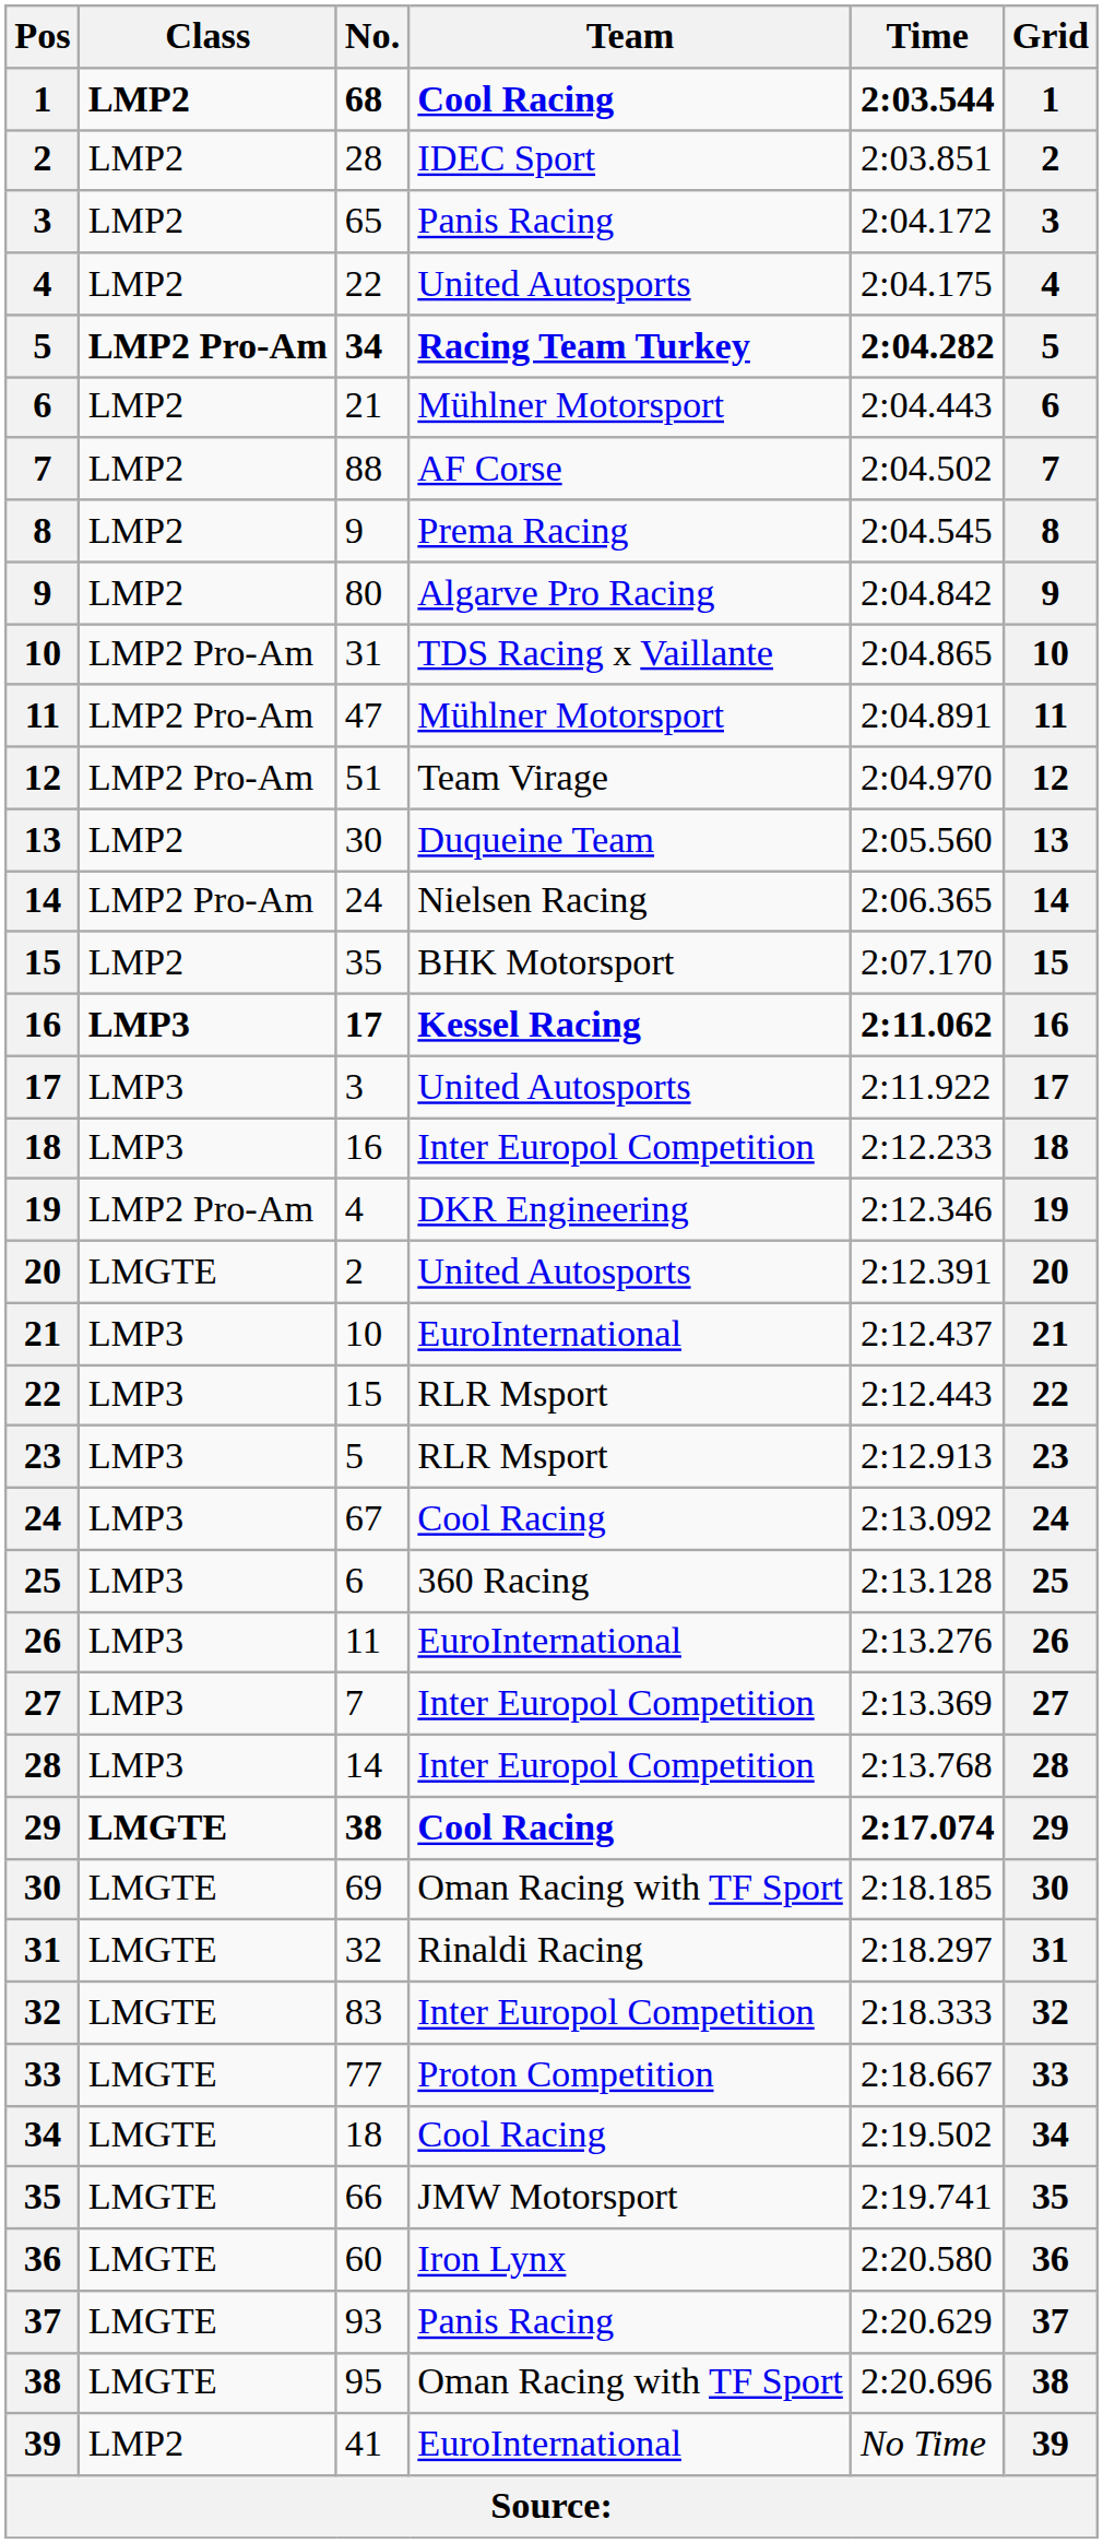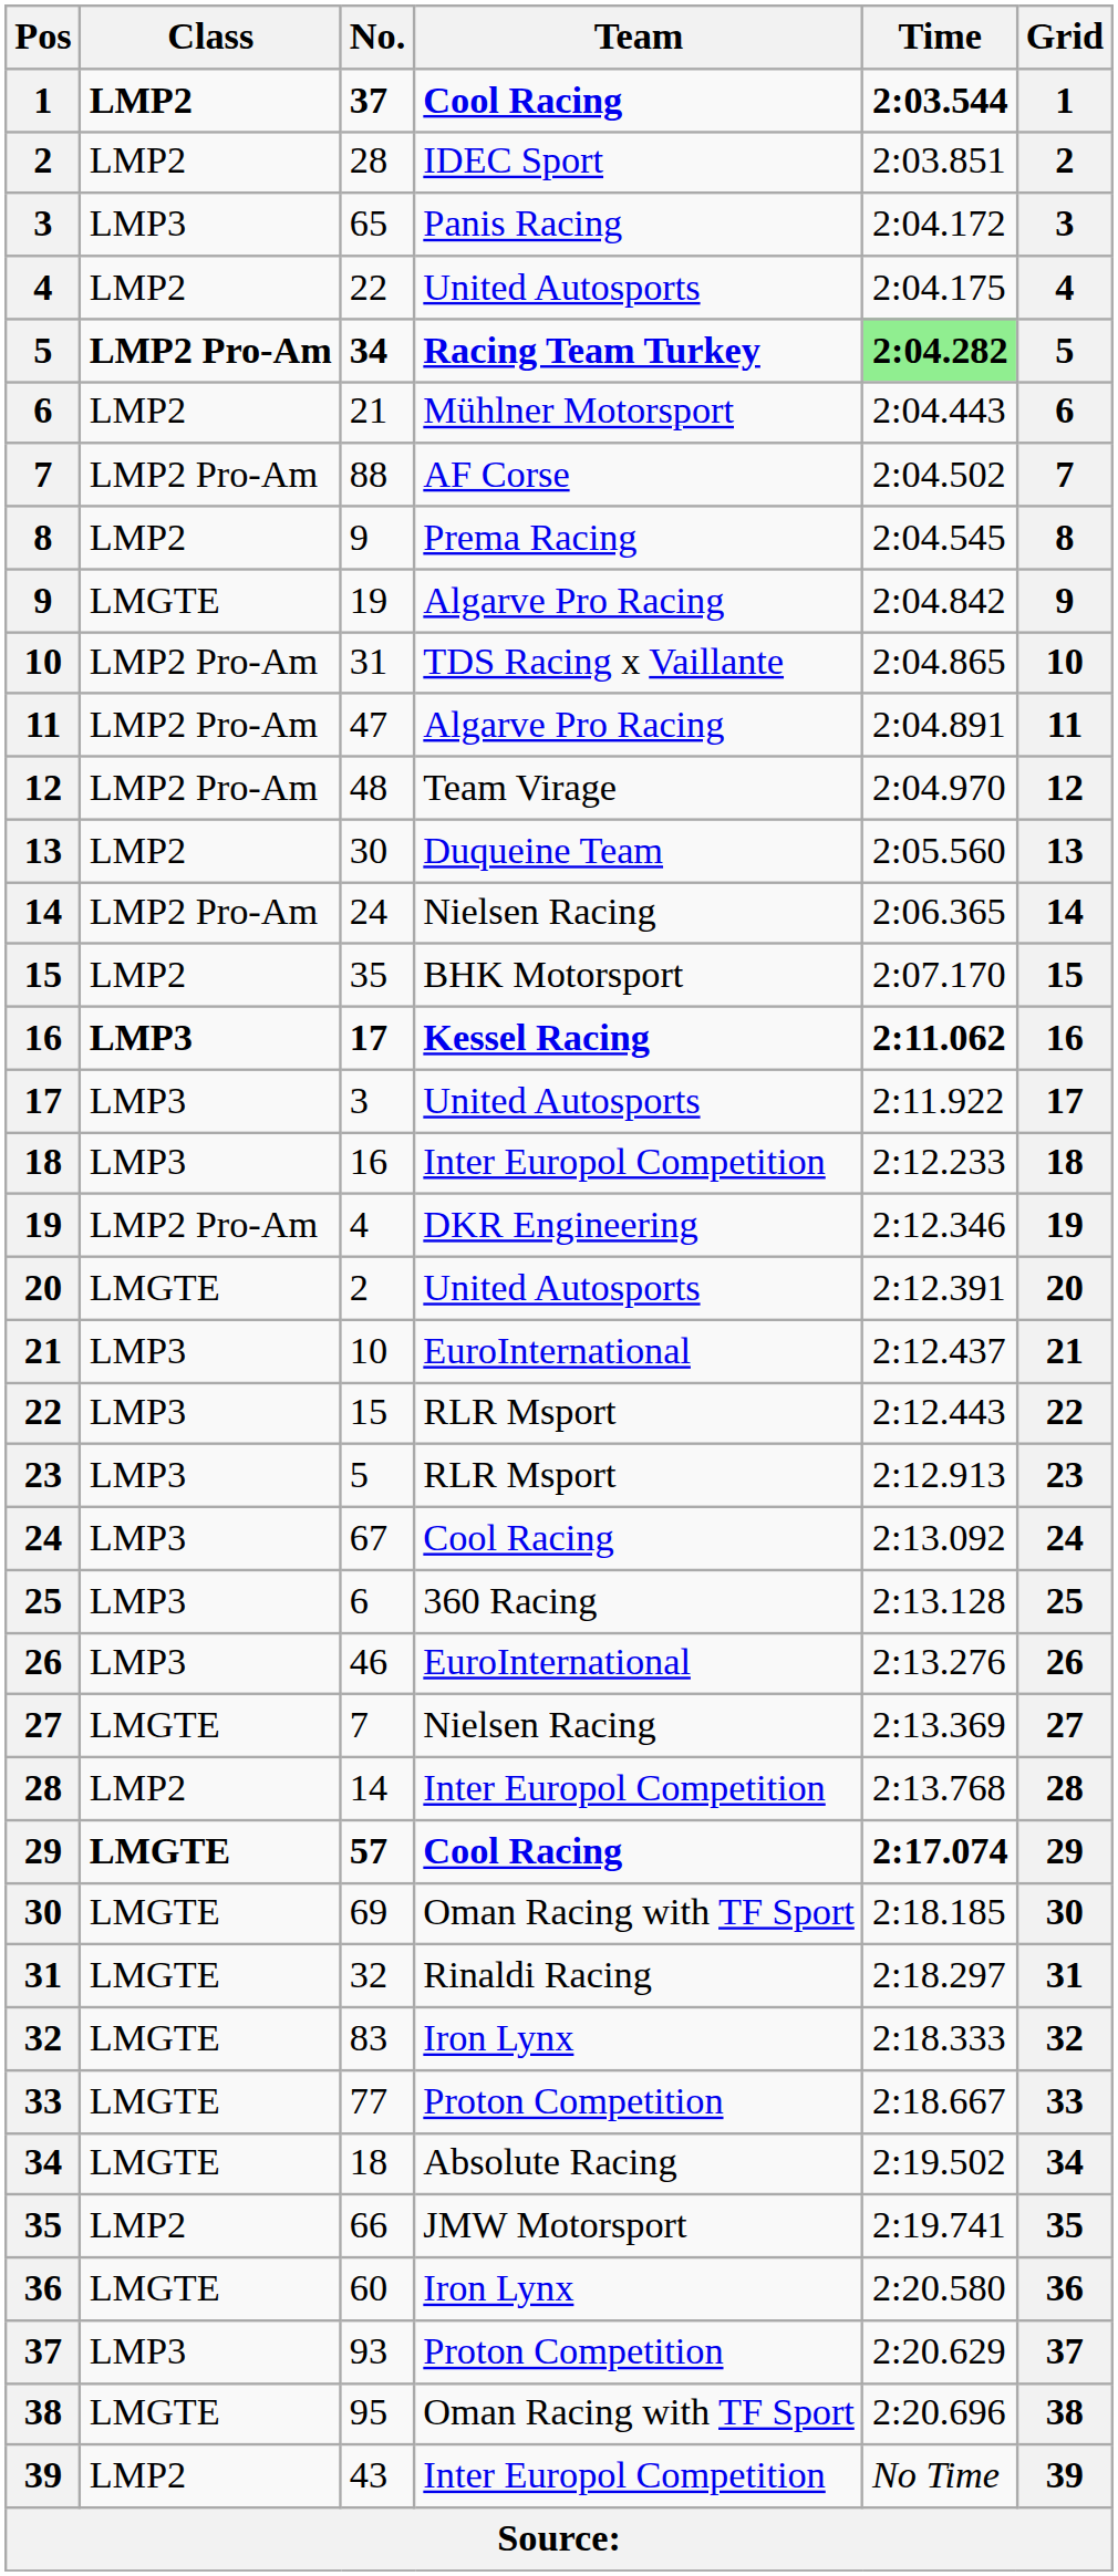row 2 | No.: 68 -> 37
row 4 | Class: LMP2 -> LMP3
row 6 | Time: no background -> lightgreen background
row 8 | Class: LMP2 -> LMP2 Pro-Am
row 10 | Class: LMP2 -> LMGTE
row 10 | No.: 80 -> 19
row 12 | Team: Mühlner Motorsport -> Algarve Pro Racing
row 13 | No.: 51 -> 48
row 27 | No.: 11 -> 46
row 28 | Class: LMP3 -> LMGTE
row 28 | Team: Inter Europol Competition -> Nielsen Racing
row 29 | Class: LMP3 -> LMP2
row 30 | No.: 38 -> 57
row 33 | Team: Inter Europol Competition -> Iron Lynx
row 35 | Team: Cool Racing -> Absolute Racing
row 36 | Class: LMGTE -> LMP2
row 38 | Class: LMGTE -> LMP3
row 38 | Team: Panis Racing -> Proton Competition
row 40 | No.: 41 -> 43
row 40 | Team: EuroInternational -> Inter Europol Competition
